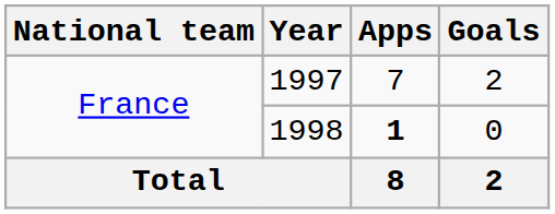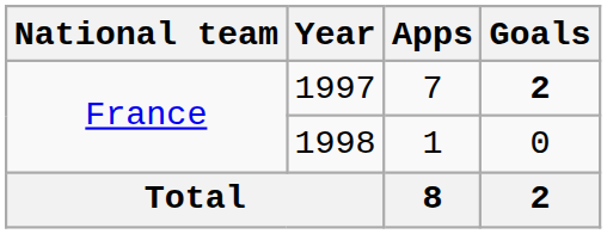1997 | Goals: normal -> bold
1998 | Apps: bold -> normal
